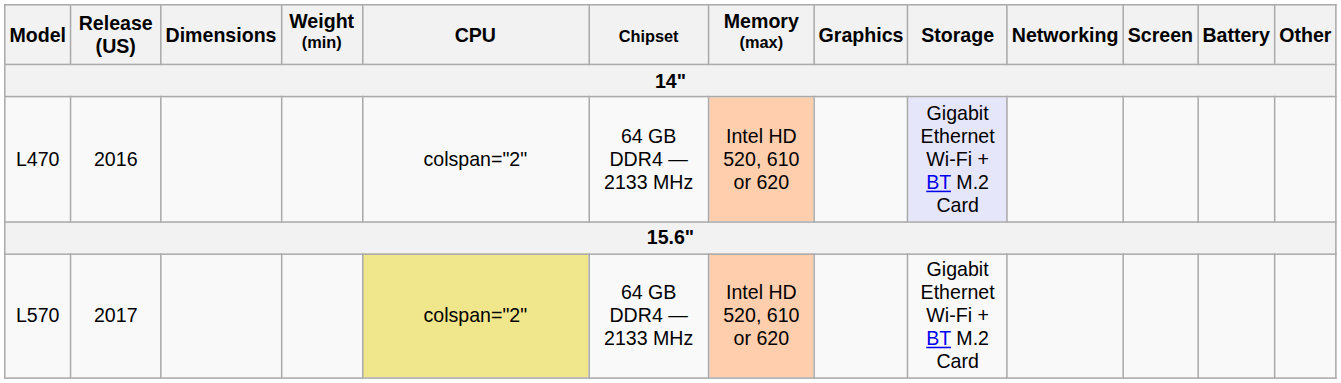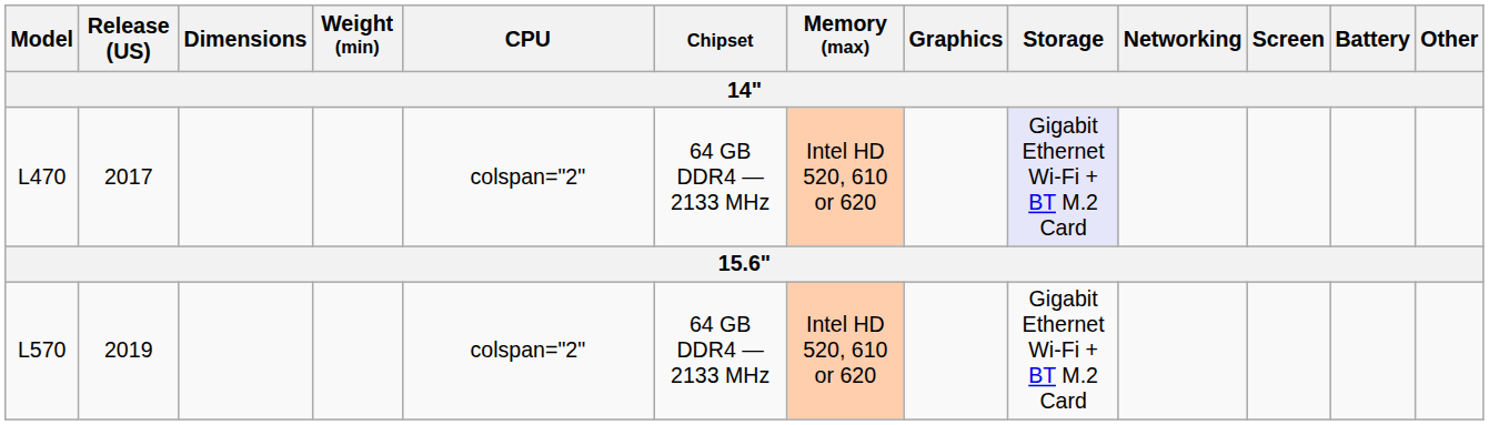L470 | Release (US): 2016 -> 2017
L570 | Release (US): 2017 -> 2019
L570 | CPU: khaki background -> no background
